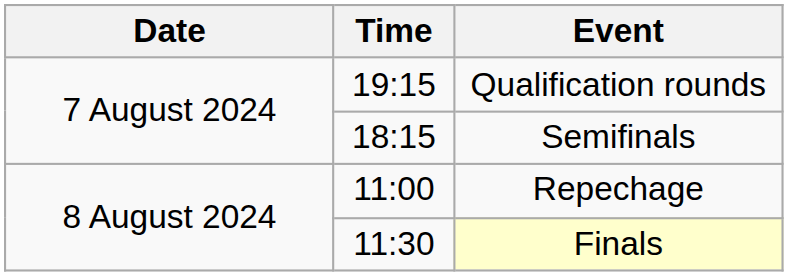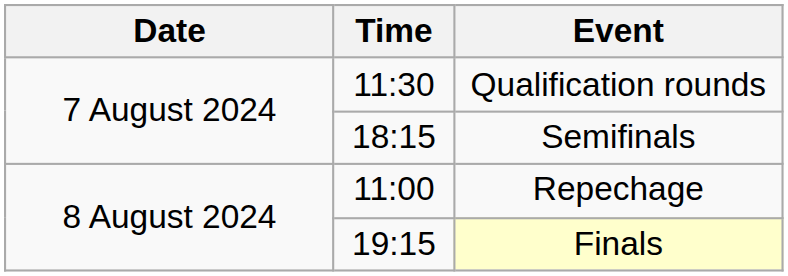Qualification rounds | Time: 19:15 -> 11:30
Finals | Time: 11:30 -> 19:15
